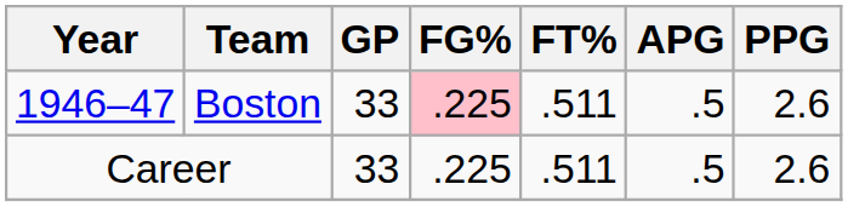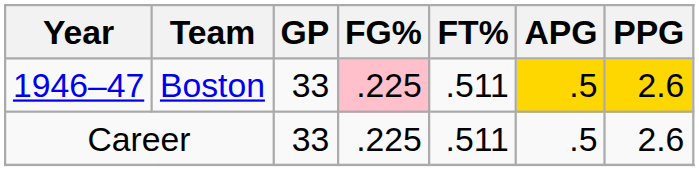1946–47 | APG: no background -> gold background
1946–47 | PPG: no background -> gold background
